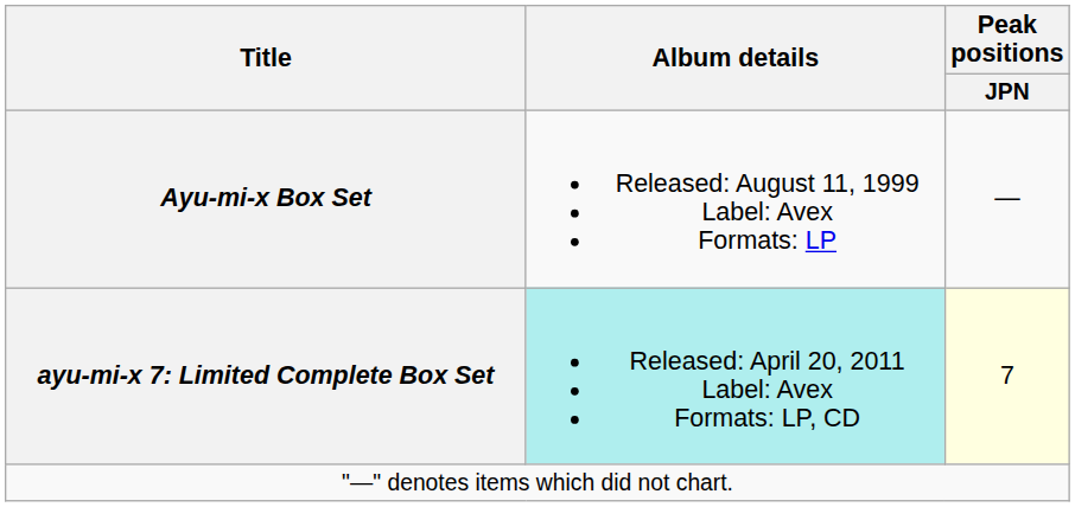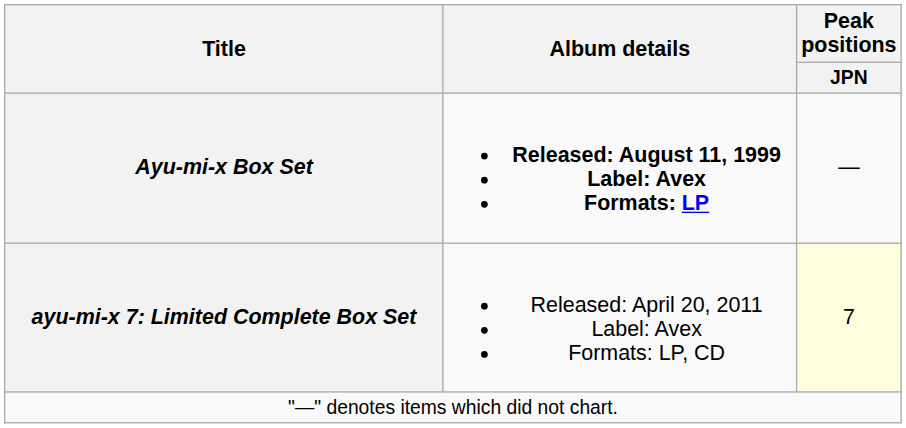Ayu-mi-x Box Set | Album details: normal -> bold
ayu-mi-x 7: Limited Complete Box Set | Album details: paleturquoise background -> no background
